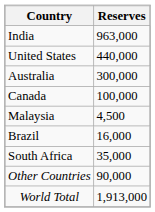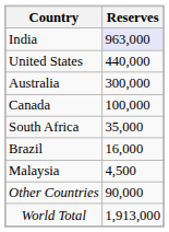India | Reserves: no background -> lavender background
rows swapped: South Africa <-> Malaysia
